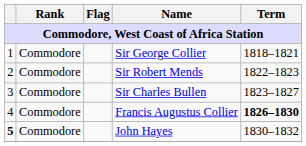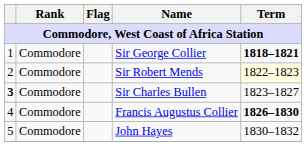Sir George Collier | Term: normal -> bold
Sir Robert Mends | Term: no background -> lightyellow background
Sir Charles Bullen | column 1: normal -> bold
John Hayes | column 1: bold -> normal
